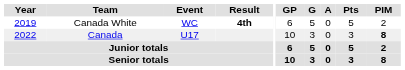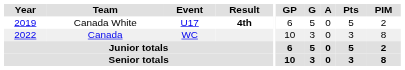Canada White | Event: WC -> U17
Canada | Event: U17 -> WC
Canada | PIM: bold -> normal
